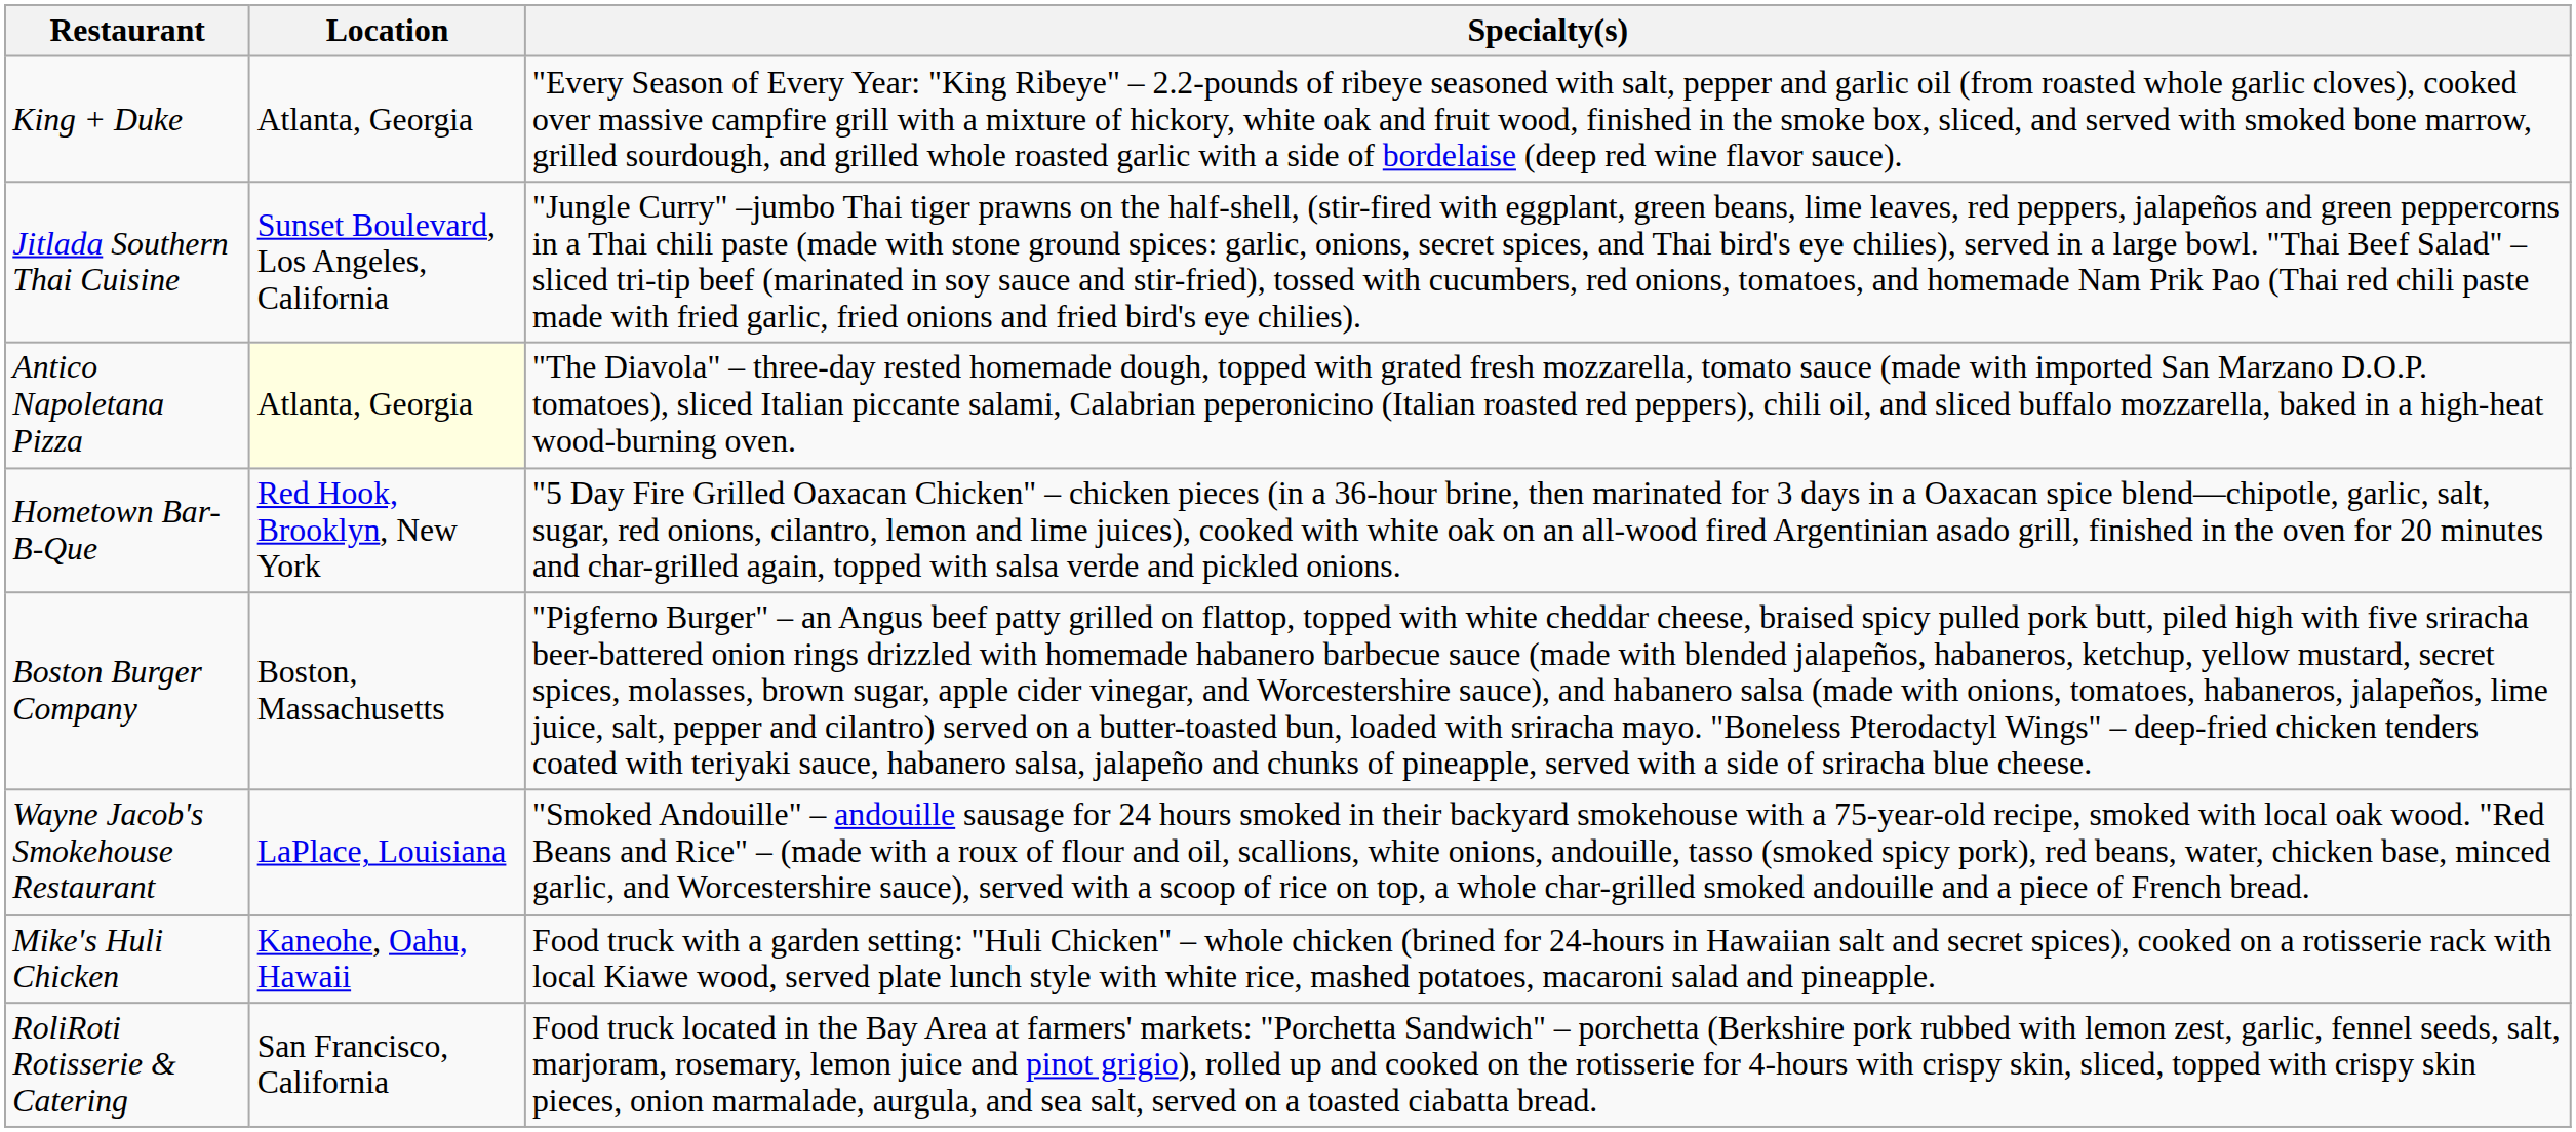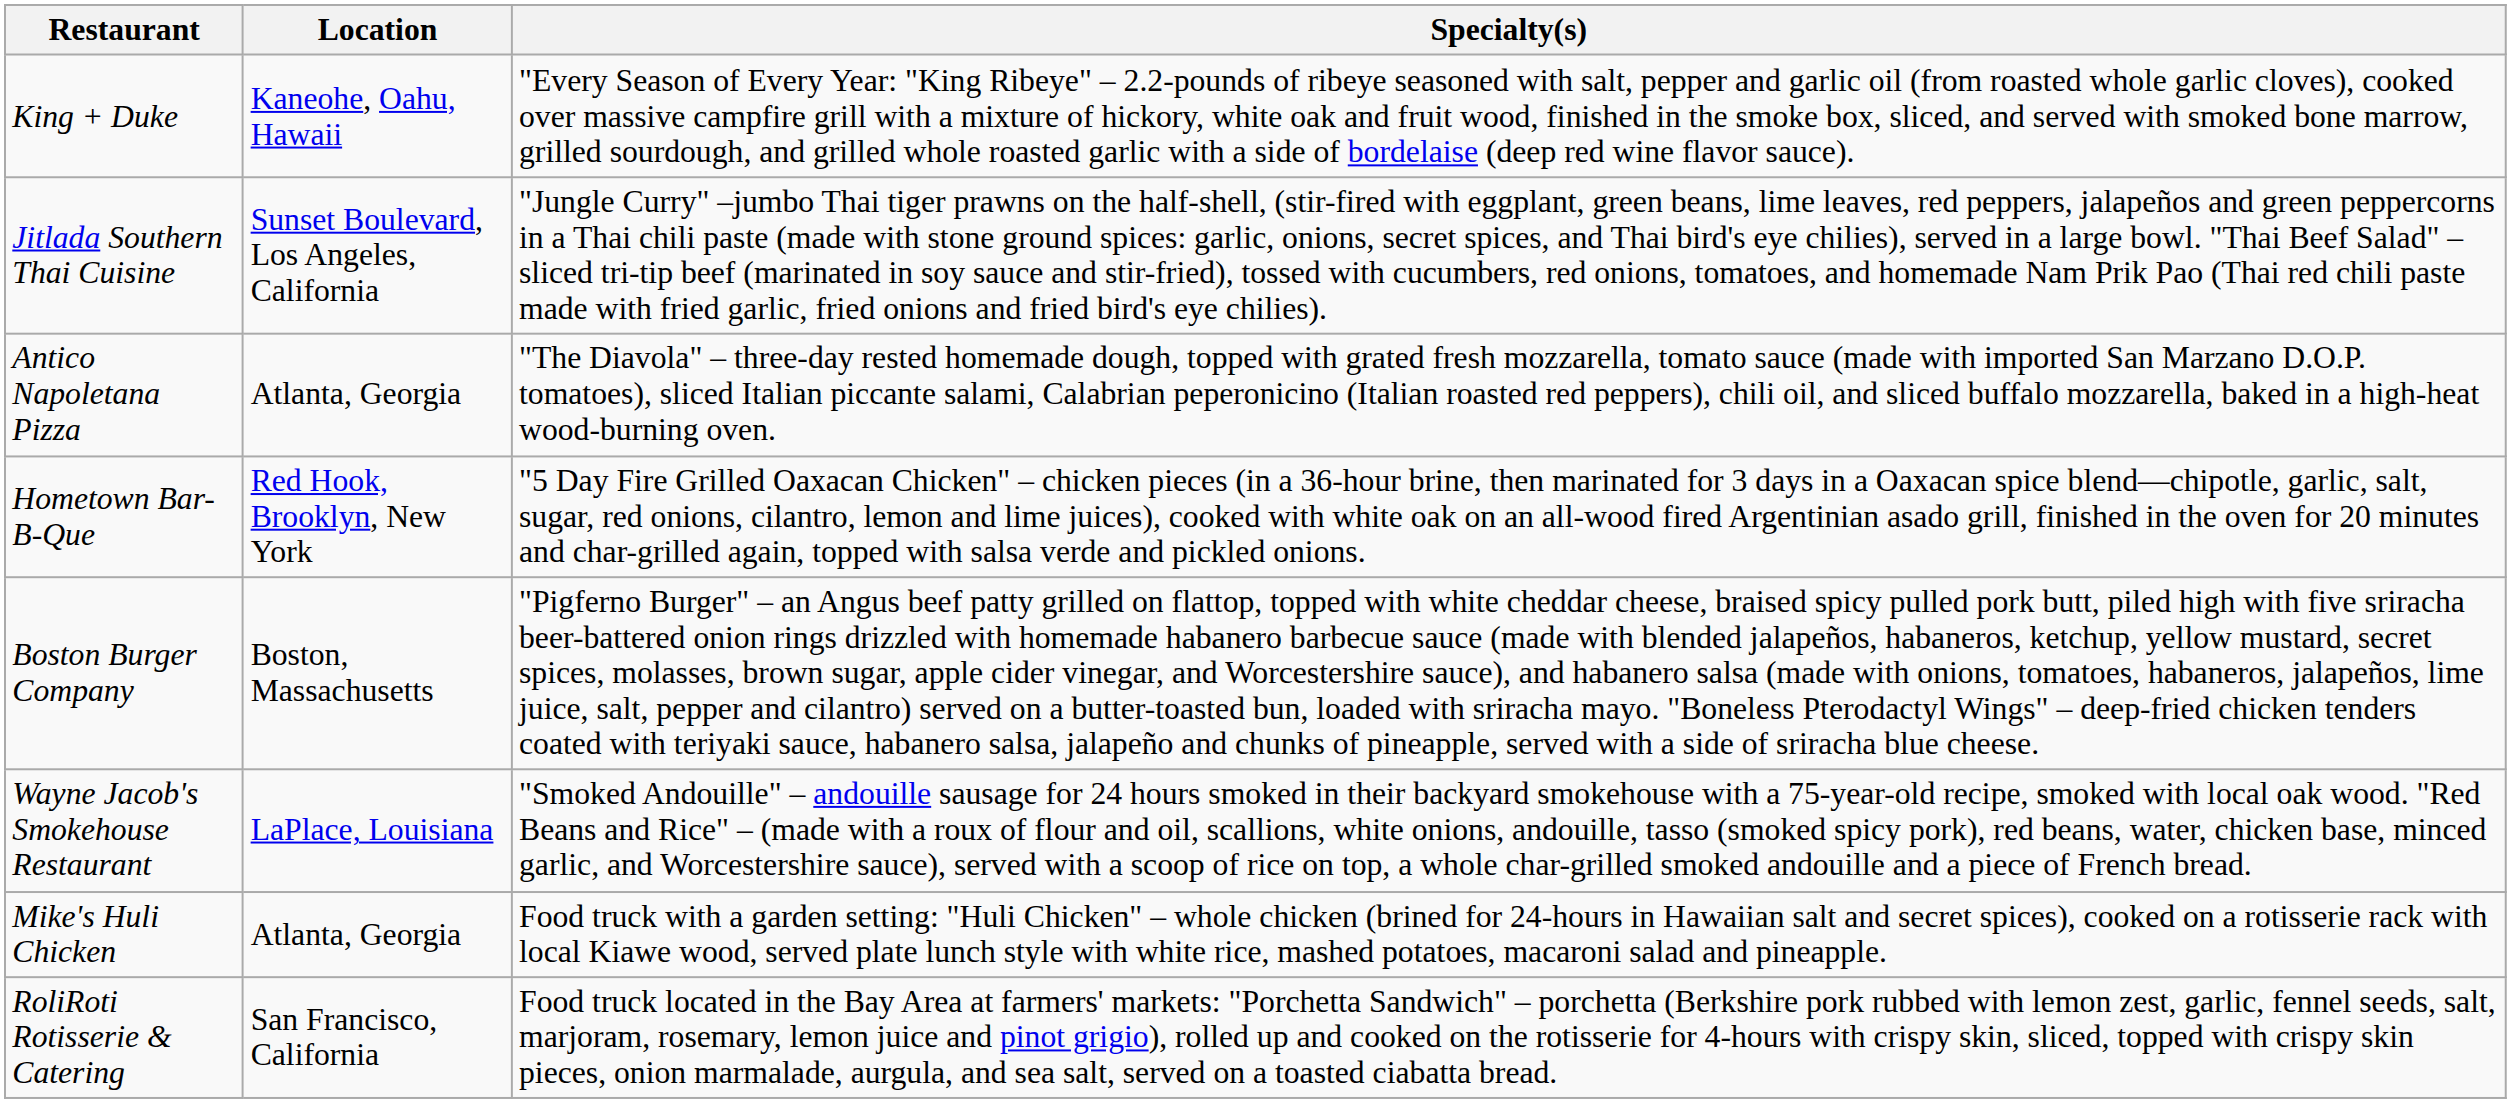King + Duke | Location: Atlanta, Georgia -> Kaneohe, Oahu, Hawaii
Antico Napoletana Pizza | Location: lightyellow background -> no background
Mike's Huli Chicken | Location: Kaneohe, Oahu, Hawaii -> Atlanta, Georgia
